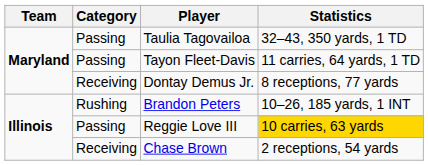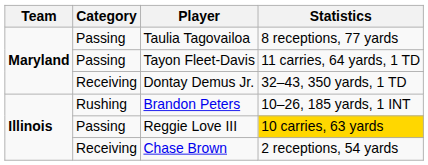Taulia Tagovailoa | Statistics: 32–43, 350 yards, 1 TD -> 8 receptions, 77 yards
Dontay Demus Jr. | Statistics: 8 receptions, 77 yards -> 32–43, 350 yards, 1 TD
